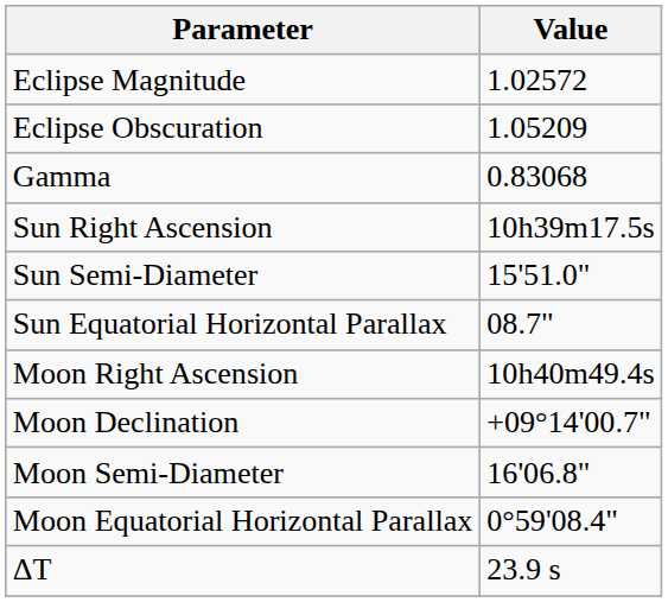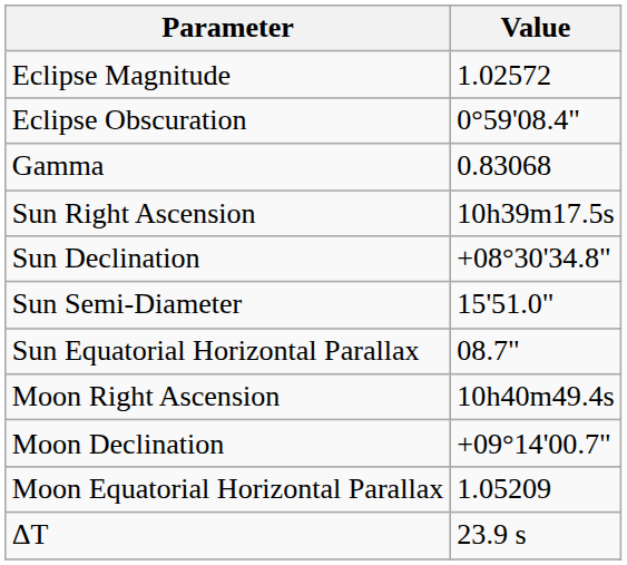Eclipse Obscuration | Value: 1.05209 -> 0°59'08.4"
+ row: Sun Declination | +08°30'34.8"
- row: Moon Semi-Diameter | 16'06.8"
Moon Equatorial Horizontal Parallax | Value: 0°59'08.4" -> 1.05209
